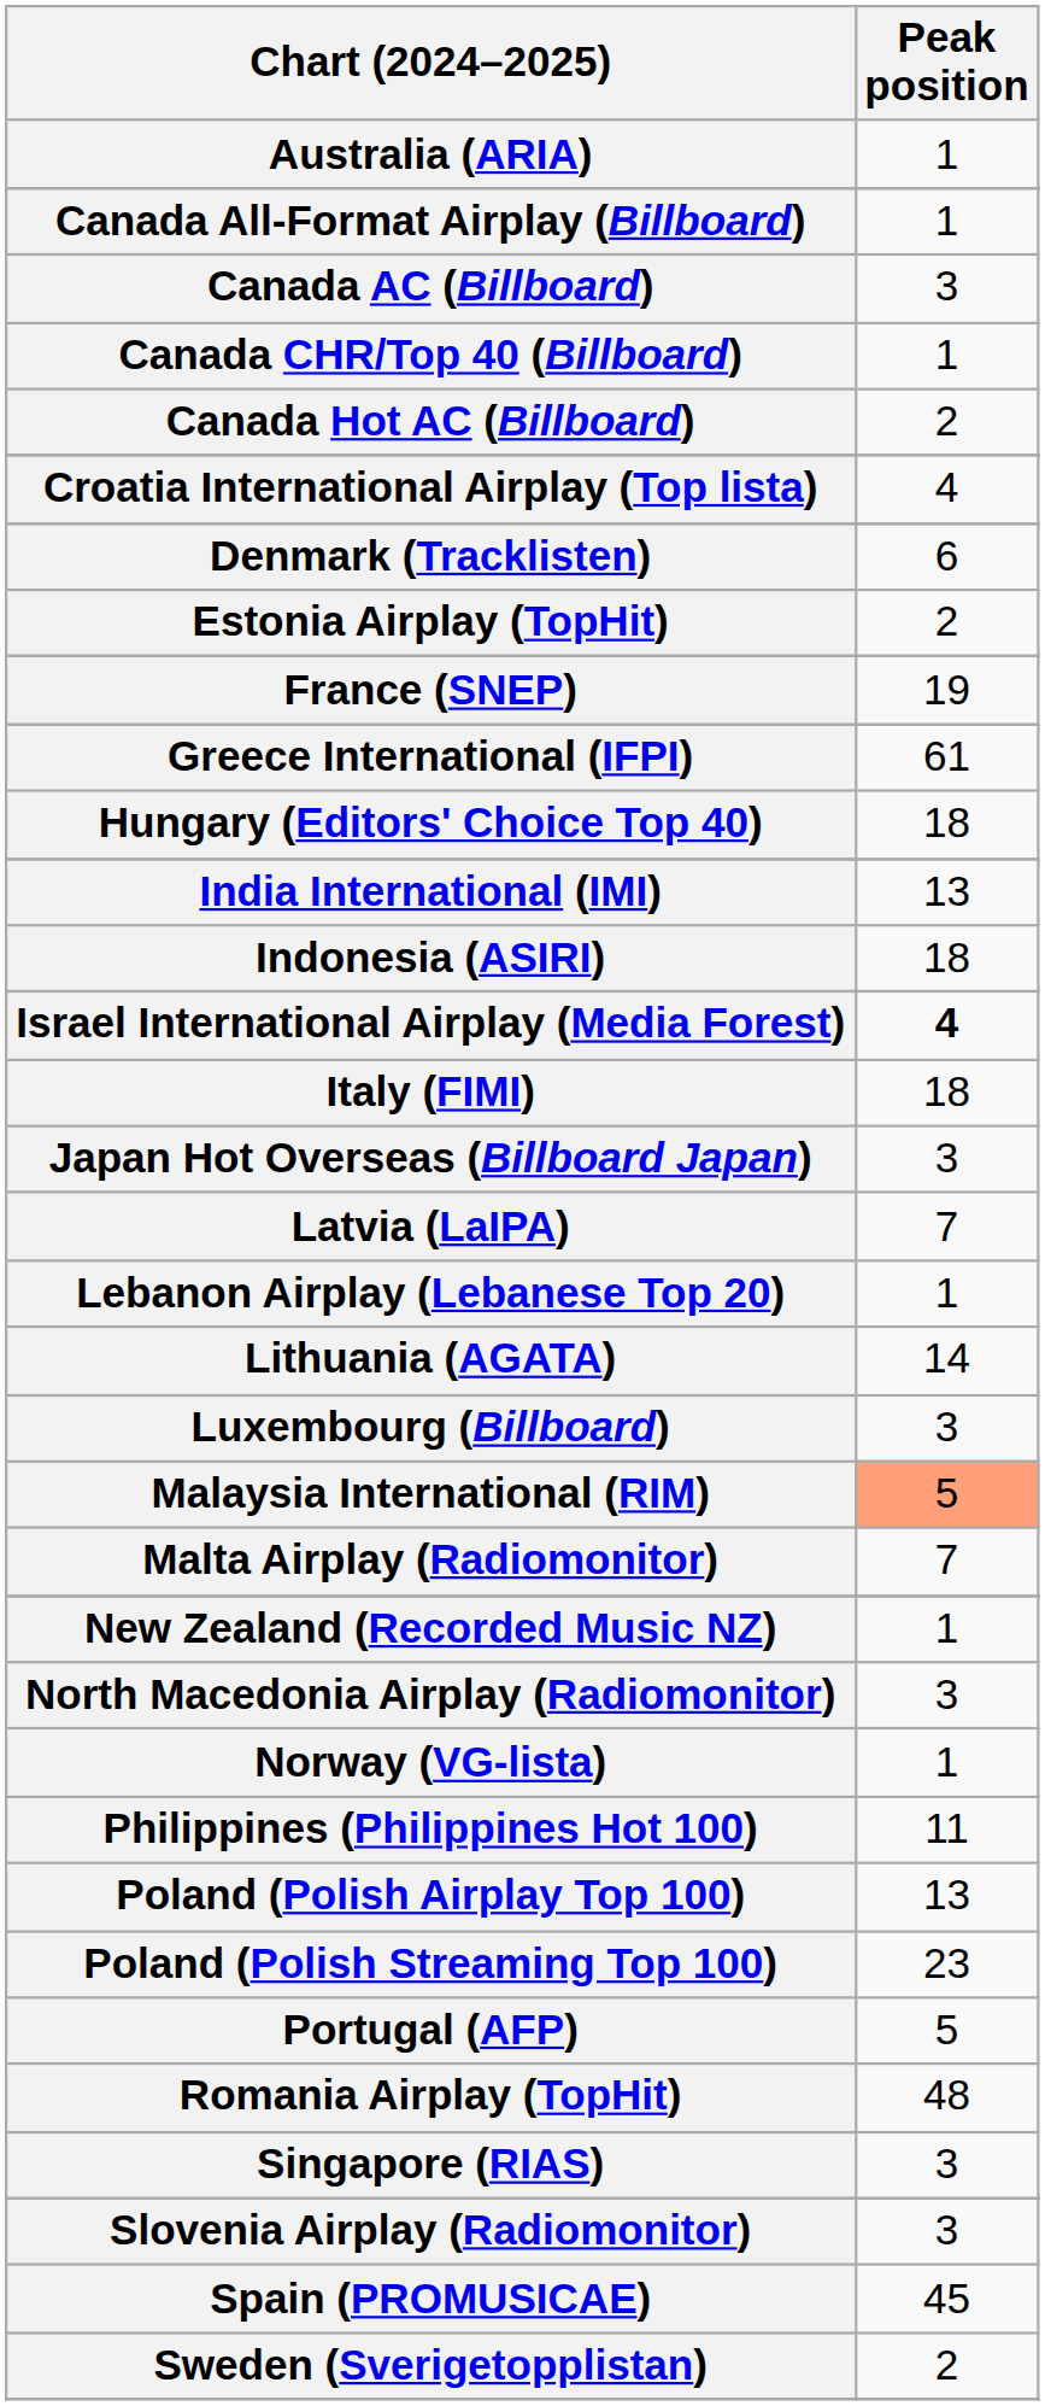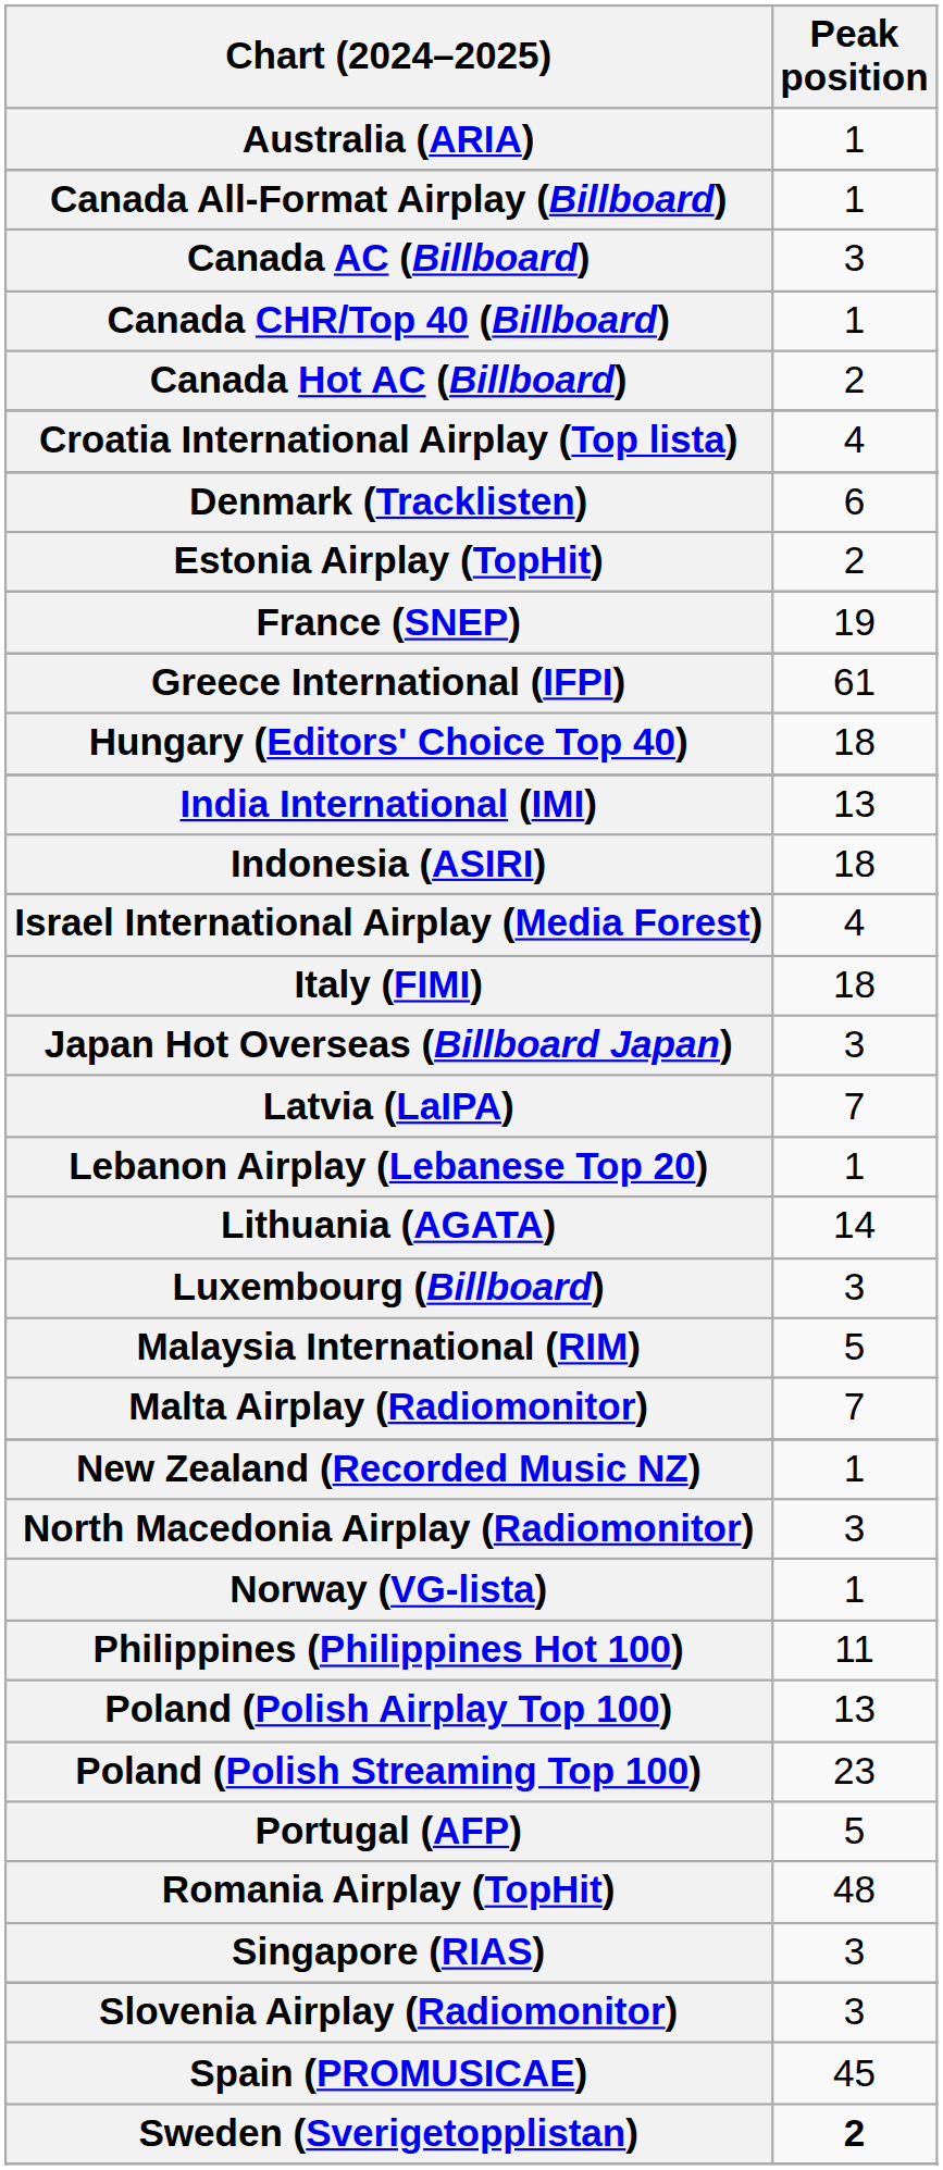Israel International Airplay (Media Forest) | Peak position: bold -> normal
Malaysia International (RIM) | Peak position: lightsalmon background -> no background
Sweden (Sverigetopplistan) | Peak position: normal -> bold
